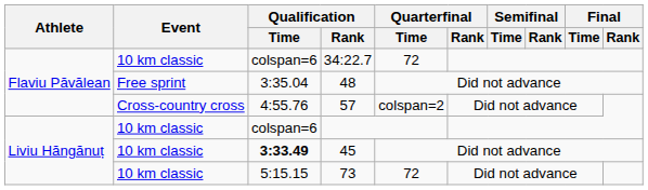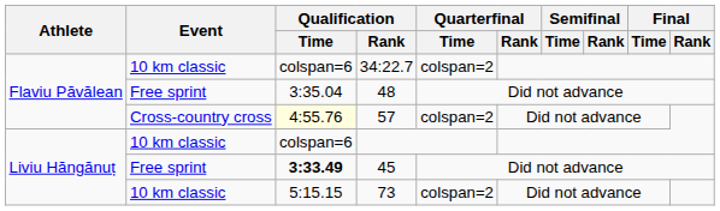34:22.7 | Quarterfinal / Time: 72 -> colspan=2
57 | Qualification / Time: no background -> lightyellow background
45 | Event: 10 km classic -> Free sprint
73 | Quarterfinal / Time: 72 -> colspan=2
